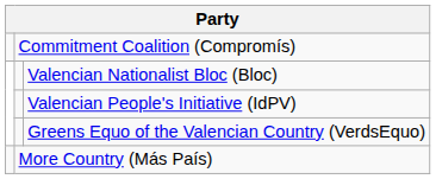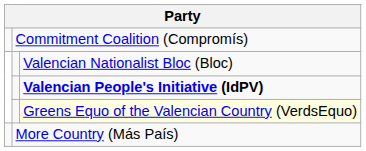Valencian People's Initiative (IdPV) | column 3: normal -> bold
Greens Equo of the Valencian Country (VerdsEquo) | column 3: no background -> lightyellow background
